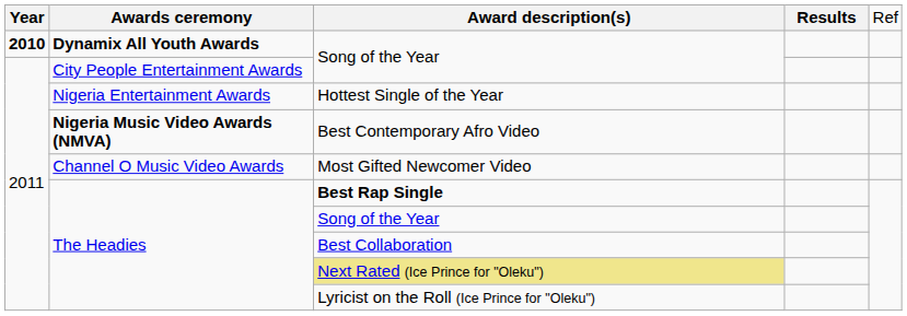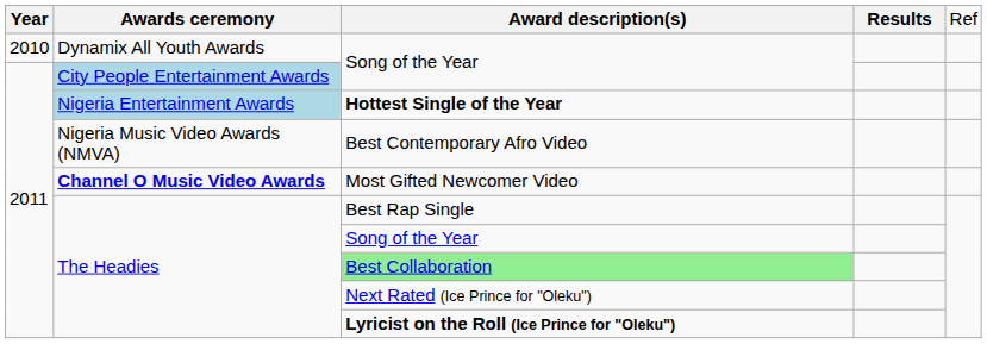Dynamix All Youth Awards / Song of the Year | column 1: bold -> normal
Dynamix All Youth Awards / Song of the Year | column 2: bold -> normal
City People Entertainment Awards / Song of the Year | column 2: no background -> lightblue background
Hottest Single of the Year | column 2: no background -> lightblue background
Hottest Single of the Year | column 3: normal -> bold
Best Contemporary Afro Video | column 2: bold -> normal
Most Gifted Newcomer Video | column 2: normal -> bold
Best Rap Single | column 3: bold -> normal
Best Collaboration | column 3: no background -> lightgreen background
Next Rated (Ice Prince for "Oleku") | column 3: khaki background -> no background
Lyricist on the Roll (Ice Prince for "Oleku") | column 3: normal -> bold
